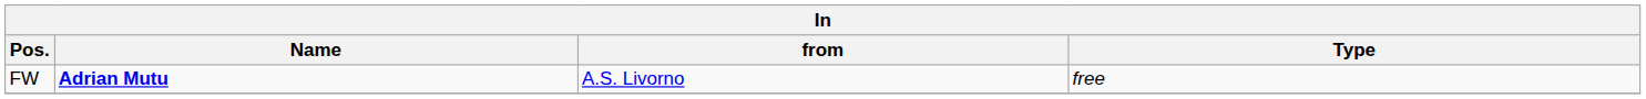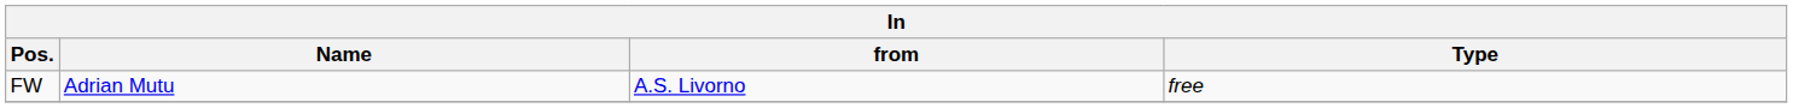FW | Name: bold -> normal
